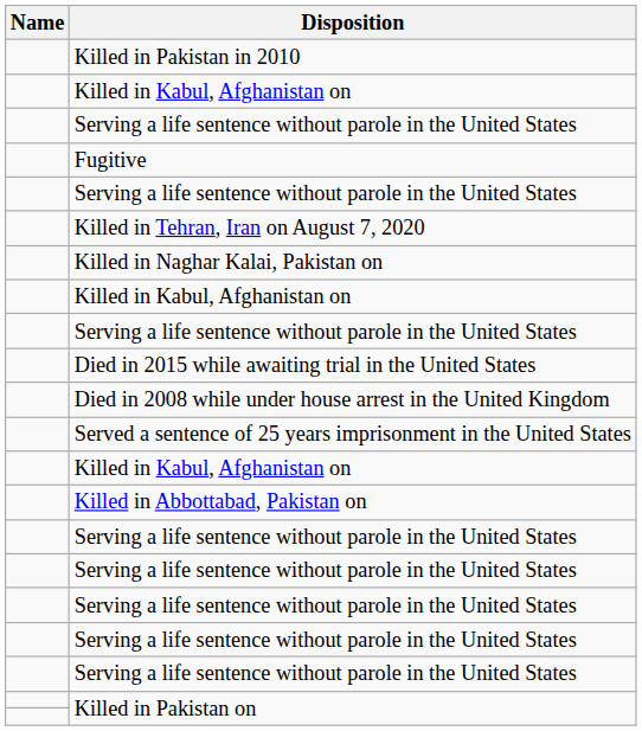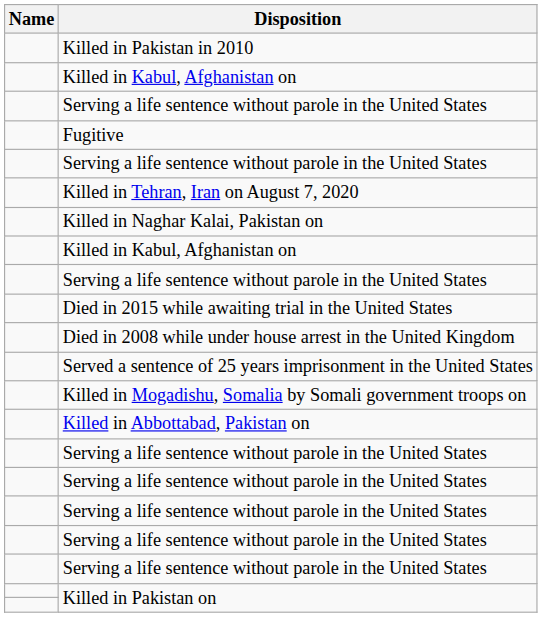row 14 | Disposition: Killed in Kabul, Afghanistan on -> Killed in Mogadishu, Somalia by Somali government troops on
